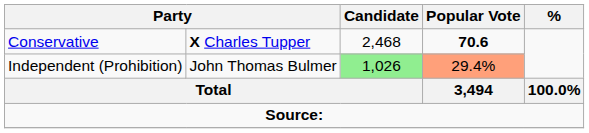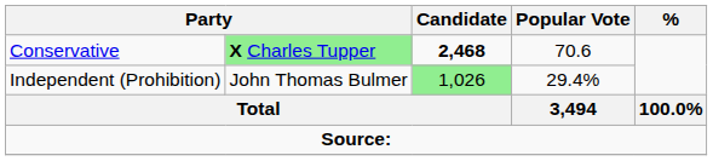Conservative | column 2: no background -> lightgreen background
Conservative | Candidate: normal -> bold
Conservative | Popular Vote: bold -> normal
Independent (Prohibition) | Popular Vote: lightsalmon background -> no background
